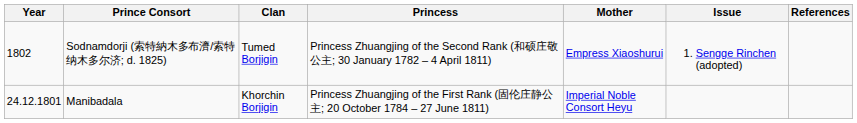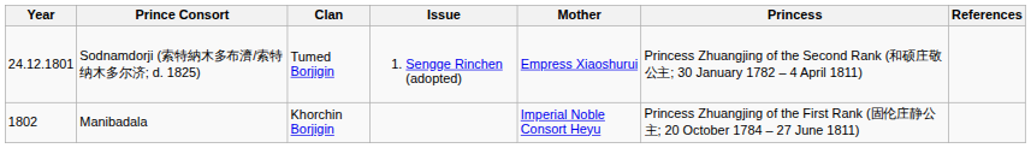columns swapped: Princess <-> Issue
Sodnamdorji (索特納木多布濟/索特纳木多尔济; d. 1825) | Year: 1802 -> 24.12.1801
Manibadala | Year: 24.12.1801 -> 1802
